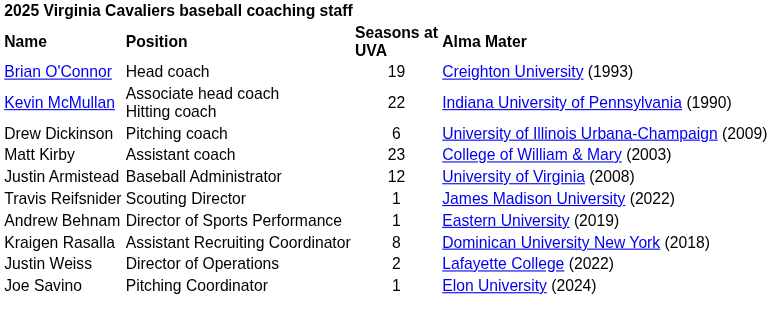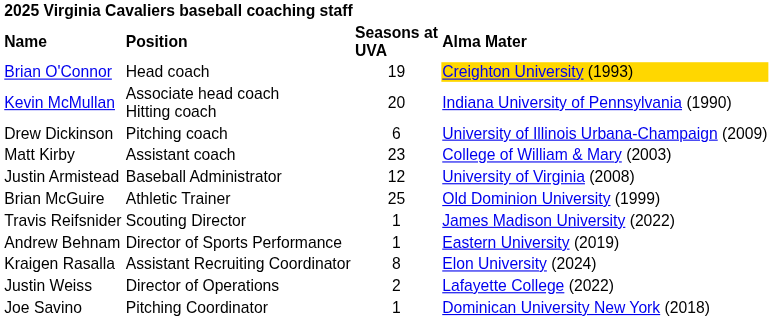Brian O'Connor | Alma Mater: no background -> gold background
Kevin McMullan | Seasons at UVA: 22 -> 20
+ row: Brian McGuire | Athletic Trainer | 25 | Old Dominion University (1999)
Kraigen Rasalla | Alma Mater: Dominican University New York (2018) -> Elon University (2024)
Joe Savino | Alma Mater: Elon University (2024) -> Dominican University New York (2018)
